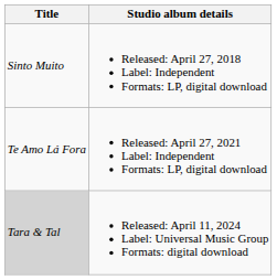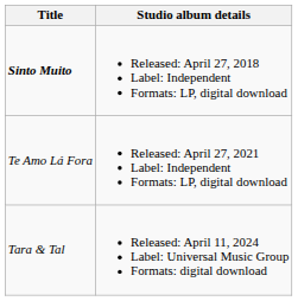Sinto Muito | Title: normal -> bold
Tara & Tal | Title: lightgrey background -> no background
